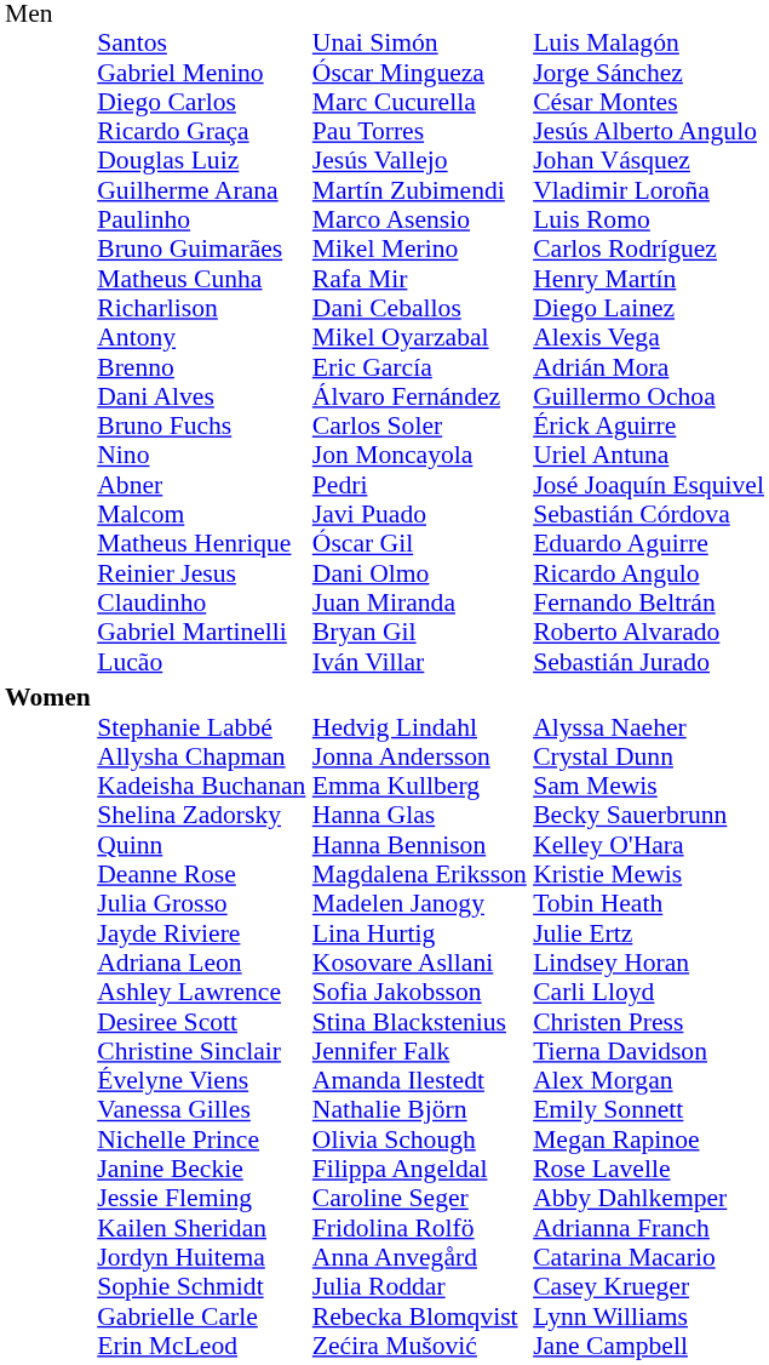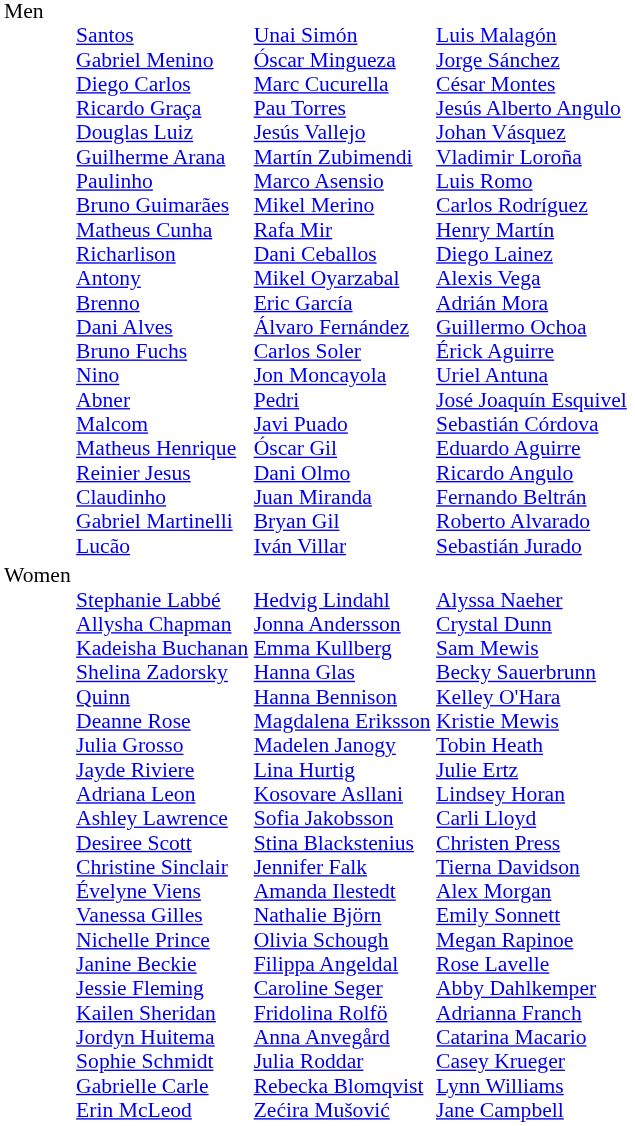Women | column 1: bold -> normal
